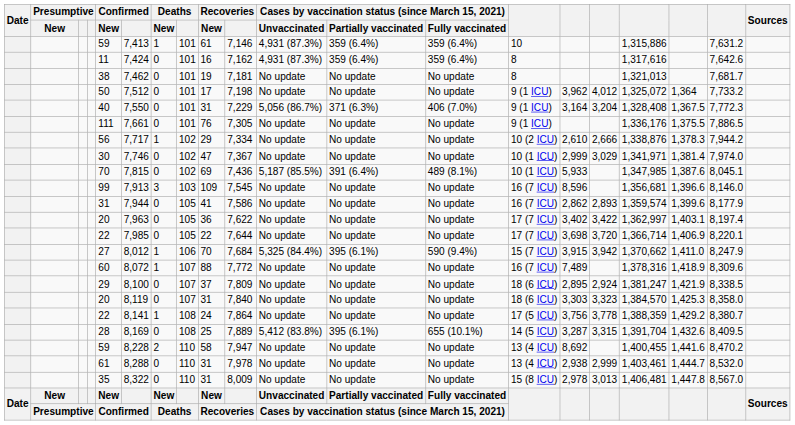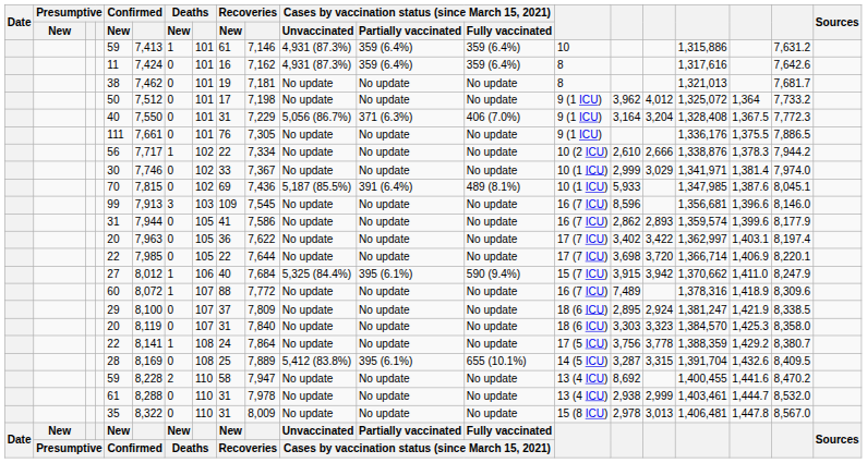row 9 | Recoveries / New: 29 -> 22
row 10 | Recoveries / New: 47 -> 33
row 16 | Recoveries / New: 70 -> 40
